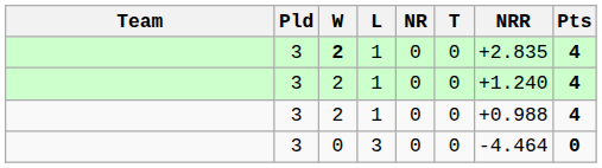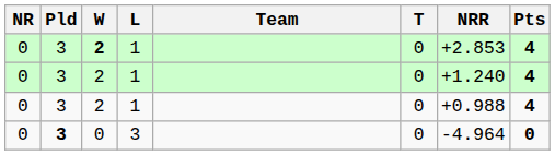columns swapped: Team <-> NR
row 2 | NRR: +2.835 -> +2.853
row 5 | Pld: normal -> bold
row 5 | NRR: -4.464 -> -4.964
